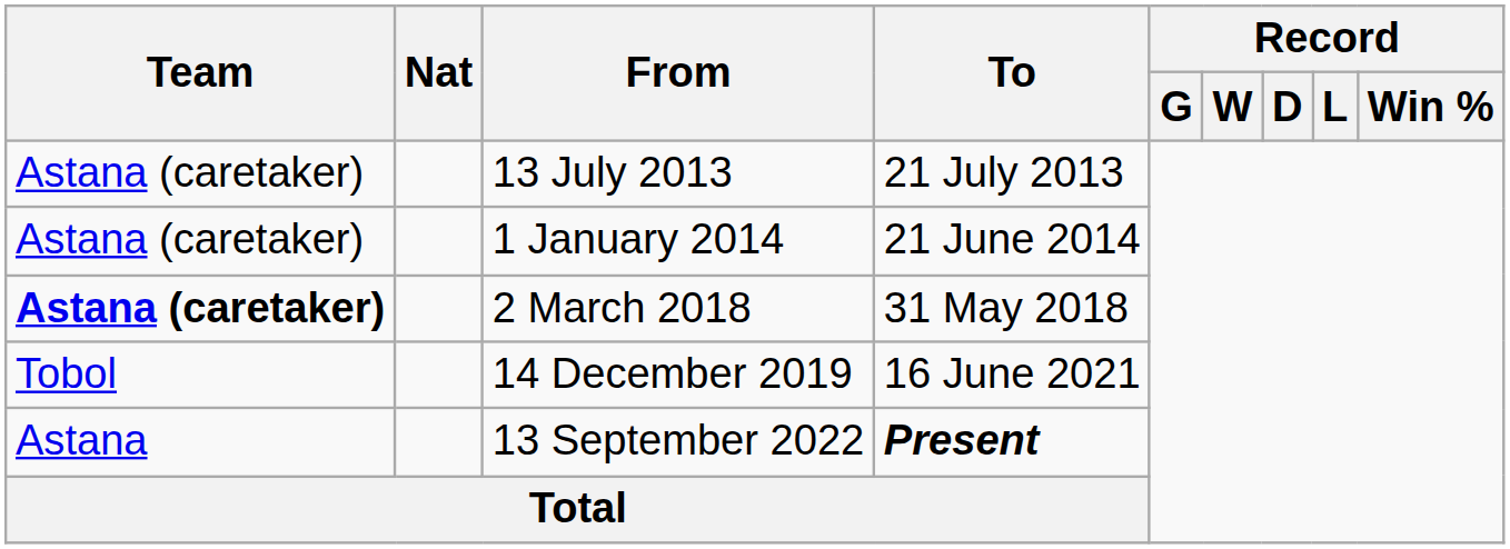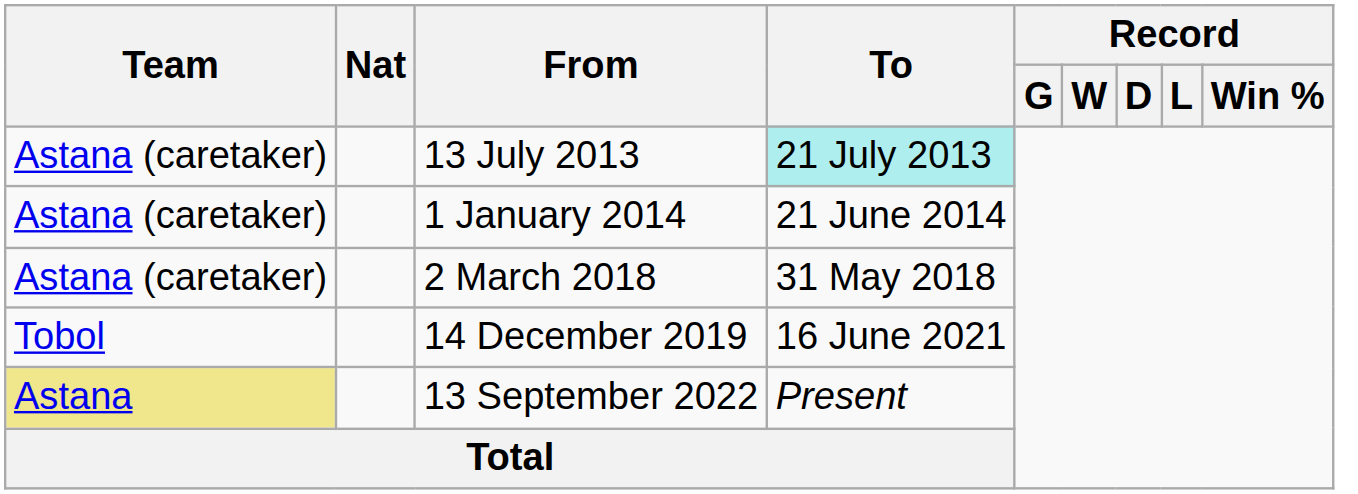13 July 2013 | To: no background -> paleturquoise background
2 March 2018 | Team: bold -> normal
13 September 2022 | Team: no background -> khaki background
13 September 2022 | To: bold -> normal
